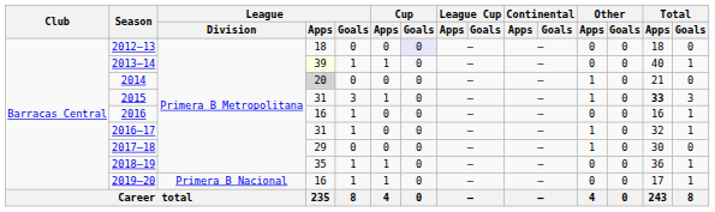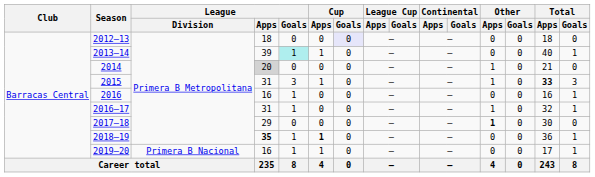2013–14 | League / Apps: lightyellow background -> no background
2013–14 | League / Goals: no background -> paleturquoise background
2017–18 | Other / Apps: normal -> bold
2018–19 | League / Apps: normal -> bold
2018–19 | Cup / Apps: normal -> bold
